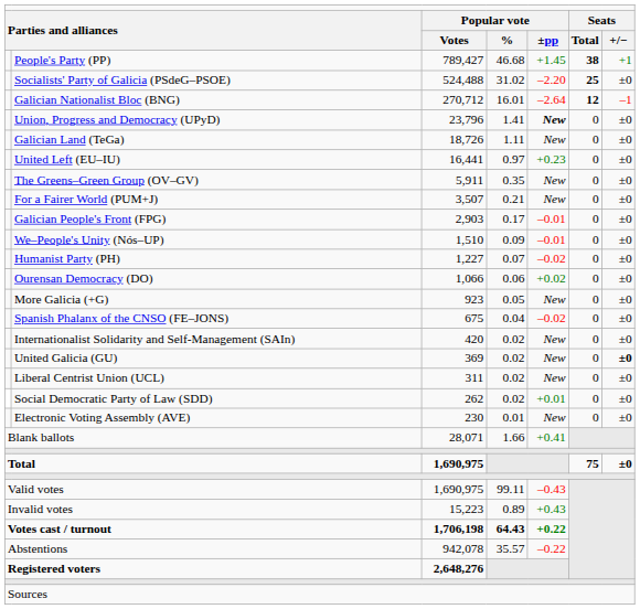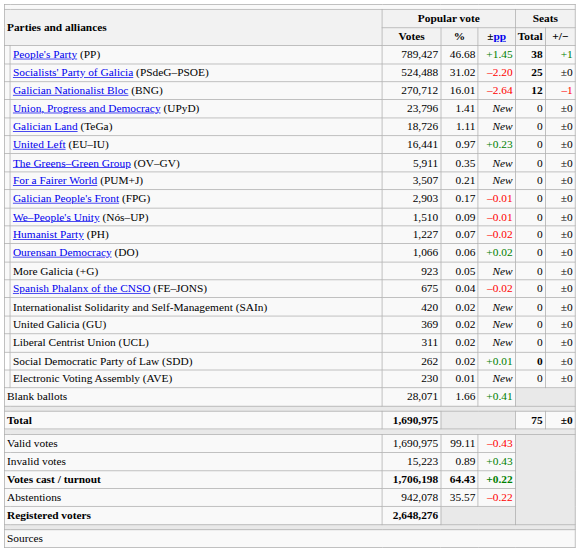Union, Progress and Democracy (UPyD) | column 5: bold -> normal
United Galicia (GU) | column 7: bold -> normal
Social Democratic Party of Law (SDD) | column 6: normal -> bold
